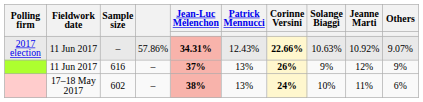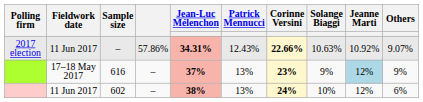616 | Fieldwork date: 11 Jun 2017 -> 17–18 May 2017
616 | Corinne Versini: 26% -> 23%
616 | Jeanne Marti: no background -> lightblue background
602 | Fieldwork date: 17–18 May 2017 -> 11 Jun 2017
602 | Jeanne Marti: 11% -> 12%
